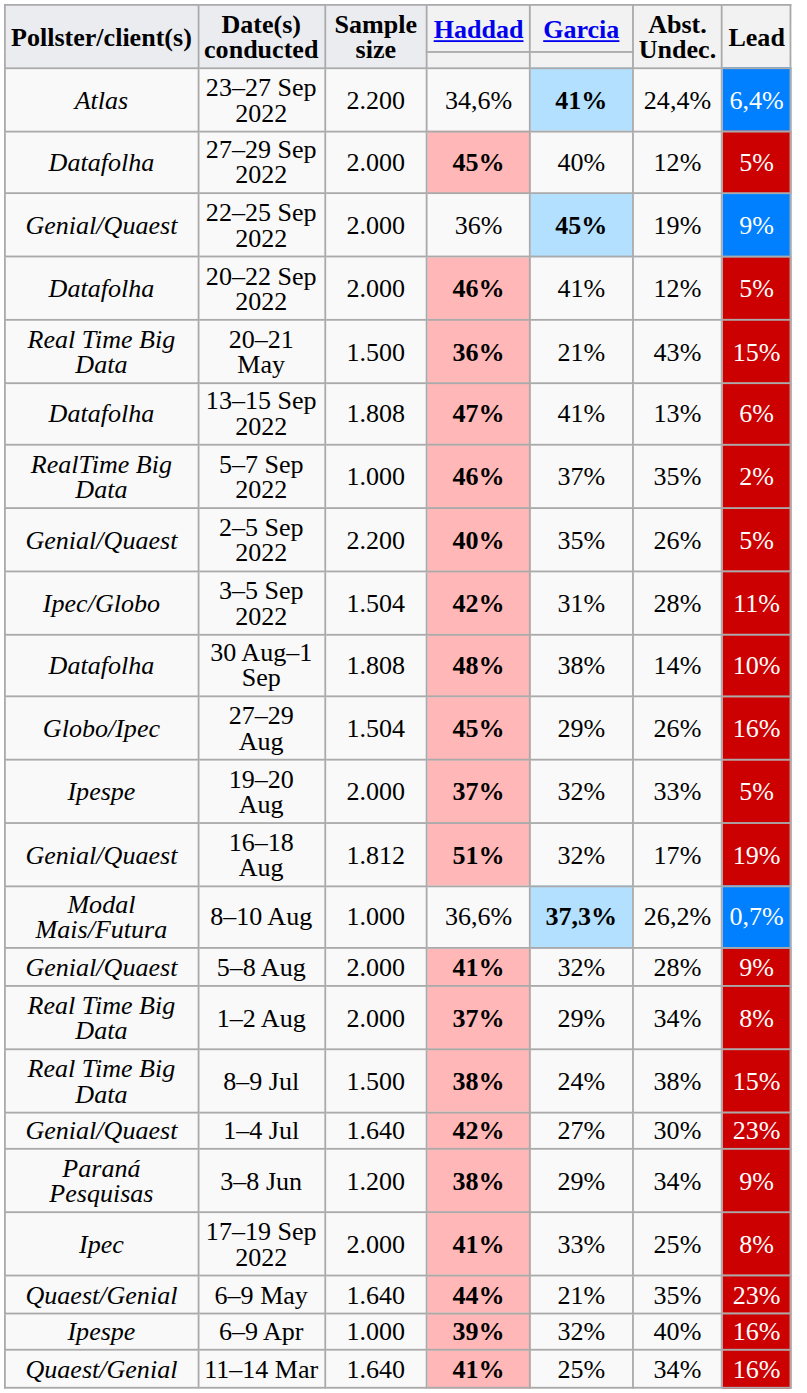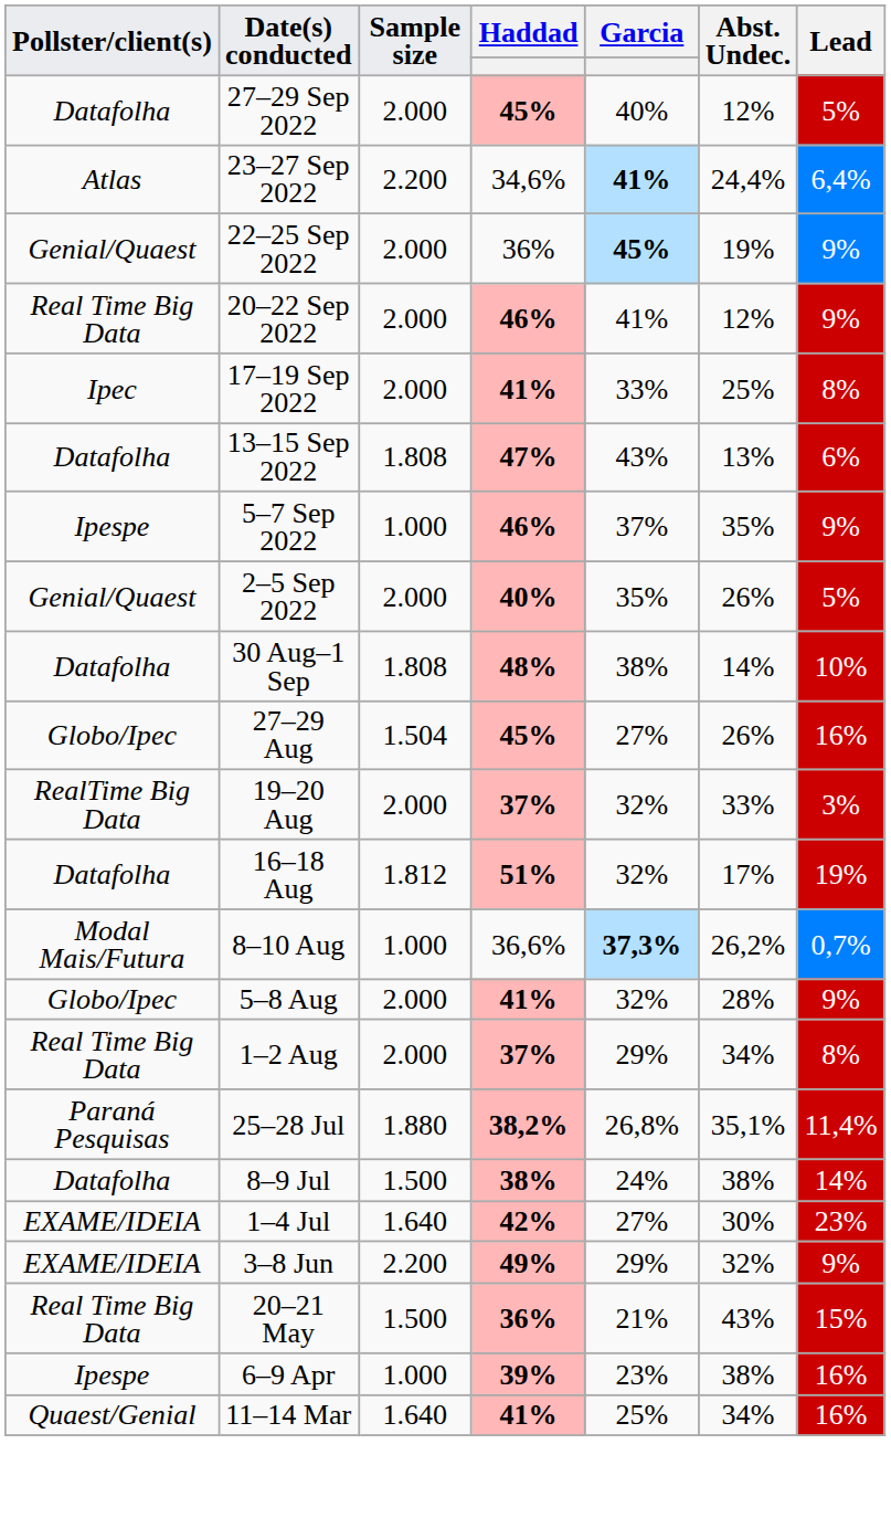rows swapped: 27–29 Sep 2022 <-> 23–27 Sep 2022
20–22 Sep 2022 | Pollster/client(s): Datafolha -> Real Time Big Data
20–22 Sep 2022 | Lead: 5% -> 9%
rows swapped: 17–19 Sep 2022 <-> 20–21 May
13–15 Sep 2022 | Garcia: 41% -> 43%
5–7 Sep 2022 | Pollster/client(s): RealTime Big Data -> Ipespe
5–7 Sep 2022 | Lead: 2% -> 9%
2–5 Sep 2022 | Sample size: 2.200 -> 2.000
- row: Ipec/Globo | 3–5 Sep 2022 | 1.504 | 42% | 31% | 28% | 11%
27–29 Aug | Garcia: 29% -> 27%
19–20 Aug | Pollster/client(s): Ipespe -> RealTime Big Data
19–20 Aug | Lead: 5% -> 3%
16–18 Aug | Pollster/client(s): Genial/Quaest -> Datafolha
5–8 Aug | Pollster/client(s): Genial/Quaest -> Globo/Ipec
+ row: Paraná Pesquisas | 25–28 Jul | 1.880 | 38,2% | 26,8% | 35,1% | 11,4%
8–9 Jul | Pollster/client(s): Real Time Big Data -> Datafolha
8–9 Jul | Lead: 15% -> 14%
1–4 Jul | Pollster/client(s): Genial/Quaest -> EXAME/IDEIA
3–8 Jun | Pollster/client(s): Paraná Pesquisas -> EXAME/IDEIA
3–8 Jun | Sample size: 1.200 -> 2.200
3–8 Jun | Haddad: 38% -> 49%
3–8 Jun | Abst. Undec.: 34% -> 32%
- row: Quaest/Genial | 6–9 May | 1.640 | 44% | 21% | 35% | 23%
6–9 Apr | Garcia: 32% -> 23%
6–9 Apr | Abst. Undec.: 40% -> 38%
